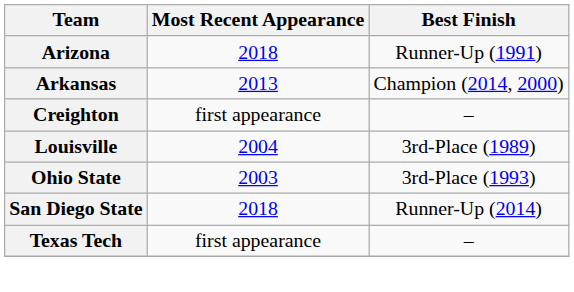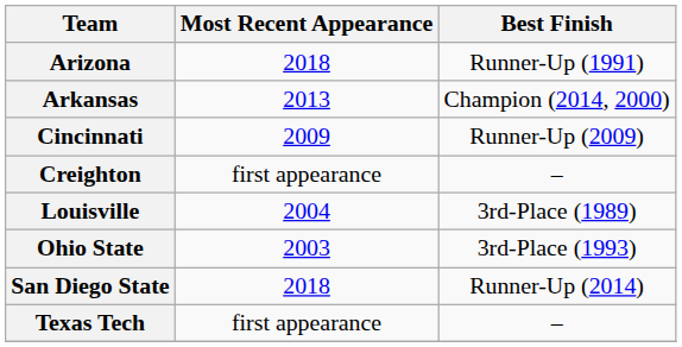+ row: Cincinnati | 2009 | Runner-Up (2009)
